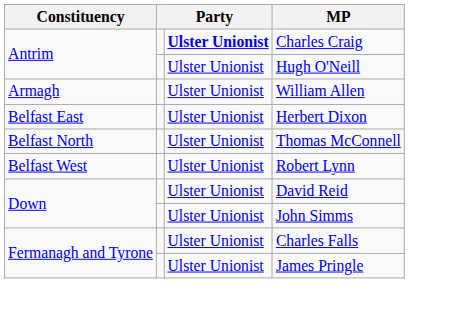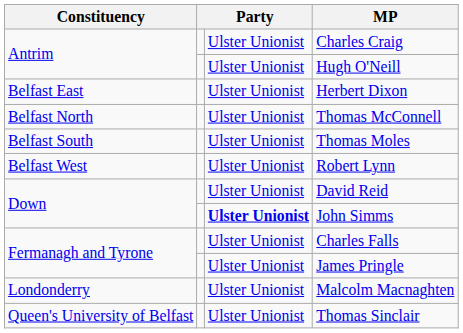Charles Craig | column 3: bold -> normal
- row: Armagh | Ulster Unionist | William Allen
+ row: Belfast South | Ulster Unionist | Thomas Moles
John Simms | column 3: normal -> bold
+ row: Londonderry | Ulster Unionist | Malcolm Macnaghten
+ row: Queen's University of Belfast | Ulster Unionist | Thomas Sinclair
